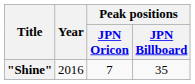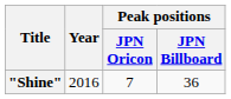"Shine" | Peak positions / JPN Billboard: 35 -> 36
